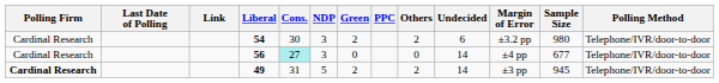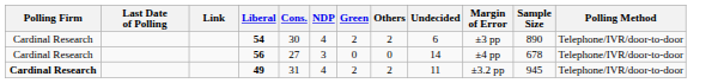- column: PPC
54 | NDP: 3 -> 4
54 | Margin of Error: ±3.2 pp -> ±3 pp
54 | Sample Size: 980 -> 890
56 | Cons.: paleturquoise background -> no background
56 | Sample Size: 677 -> 678
49 | NDP: 5 -> 4
49 | Undecided: 14 -> 11
49 | Margin of Error: ±3 pp -> ±3.2 pp
